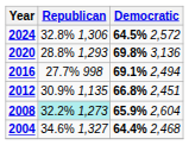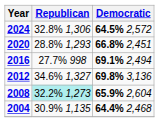2020 | Democratic: 69.8% 3,136 -> 66.8% 2,451
2012 | Republican: 30.9% 1,135 -> 34.6% 1,327
2012 | Democratic: 66.8% 2,451 -> 69.8% 3,136
2004 | Republican: 34.6% 1,327 -> 30.9% 1,135
